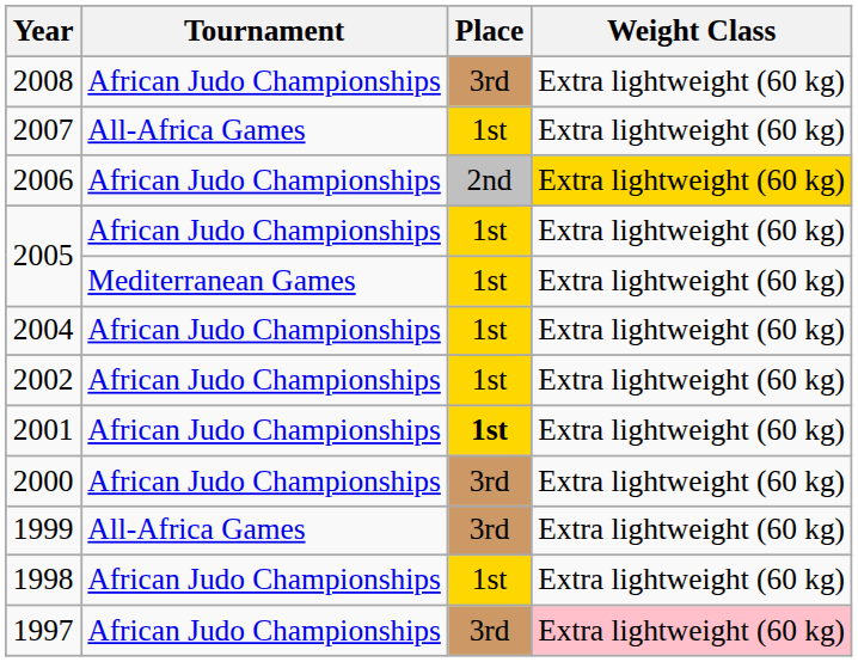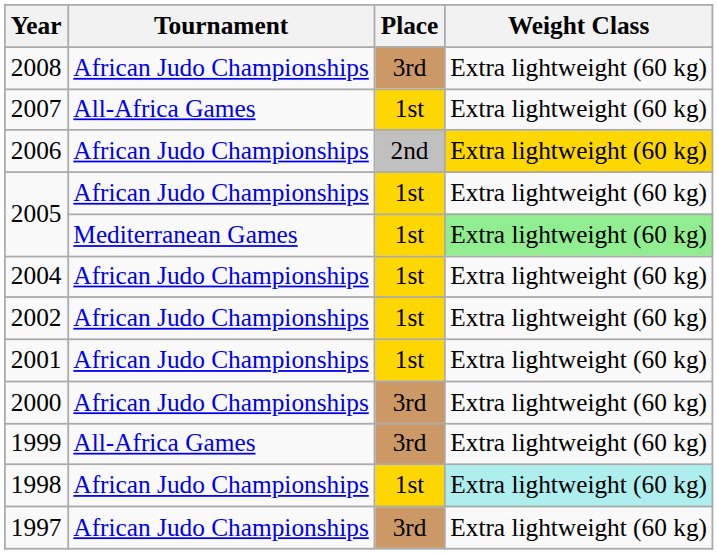2005 / Mediterranean Games | Weight Class: no background -> lightgreen background
2001 | Place: bold -> normal
1998 | Weight Class: no background -> paleturquoise background
1997 | Weight Class: pink background -> no background
